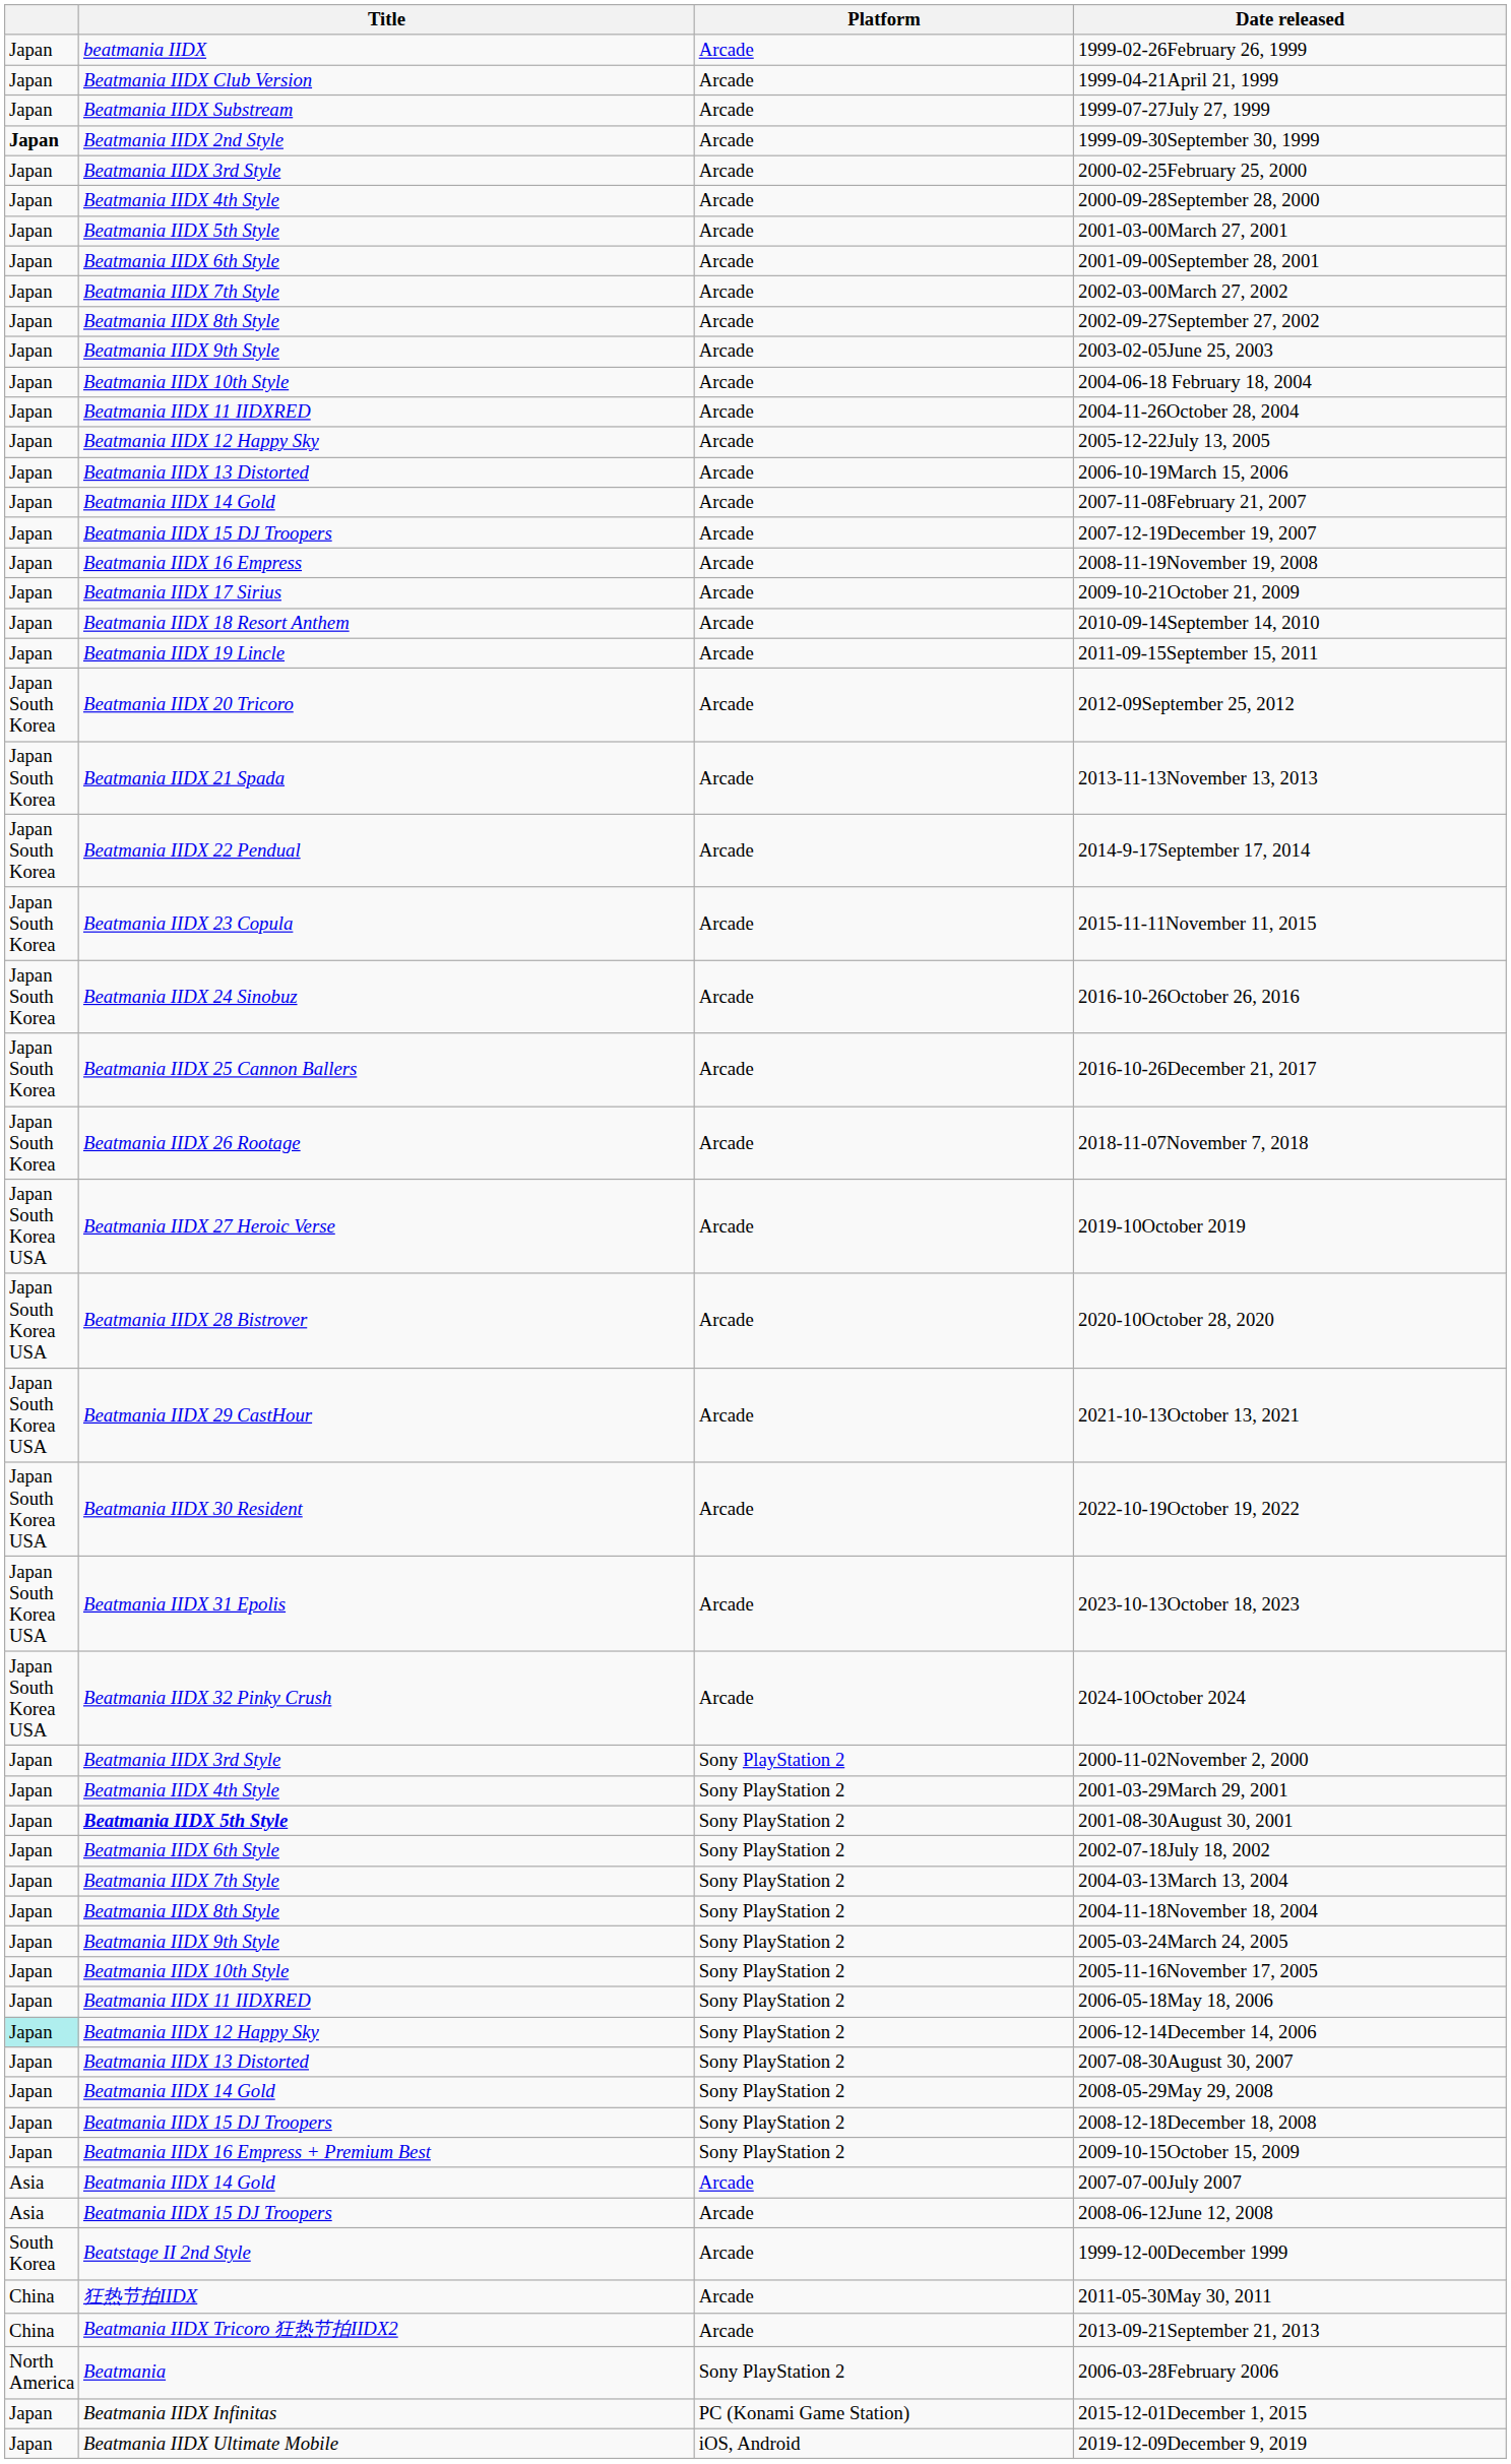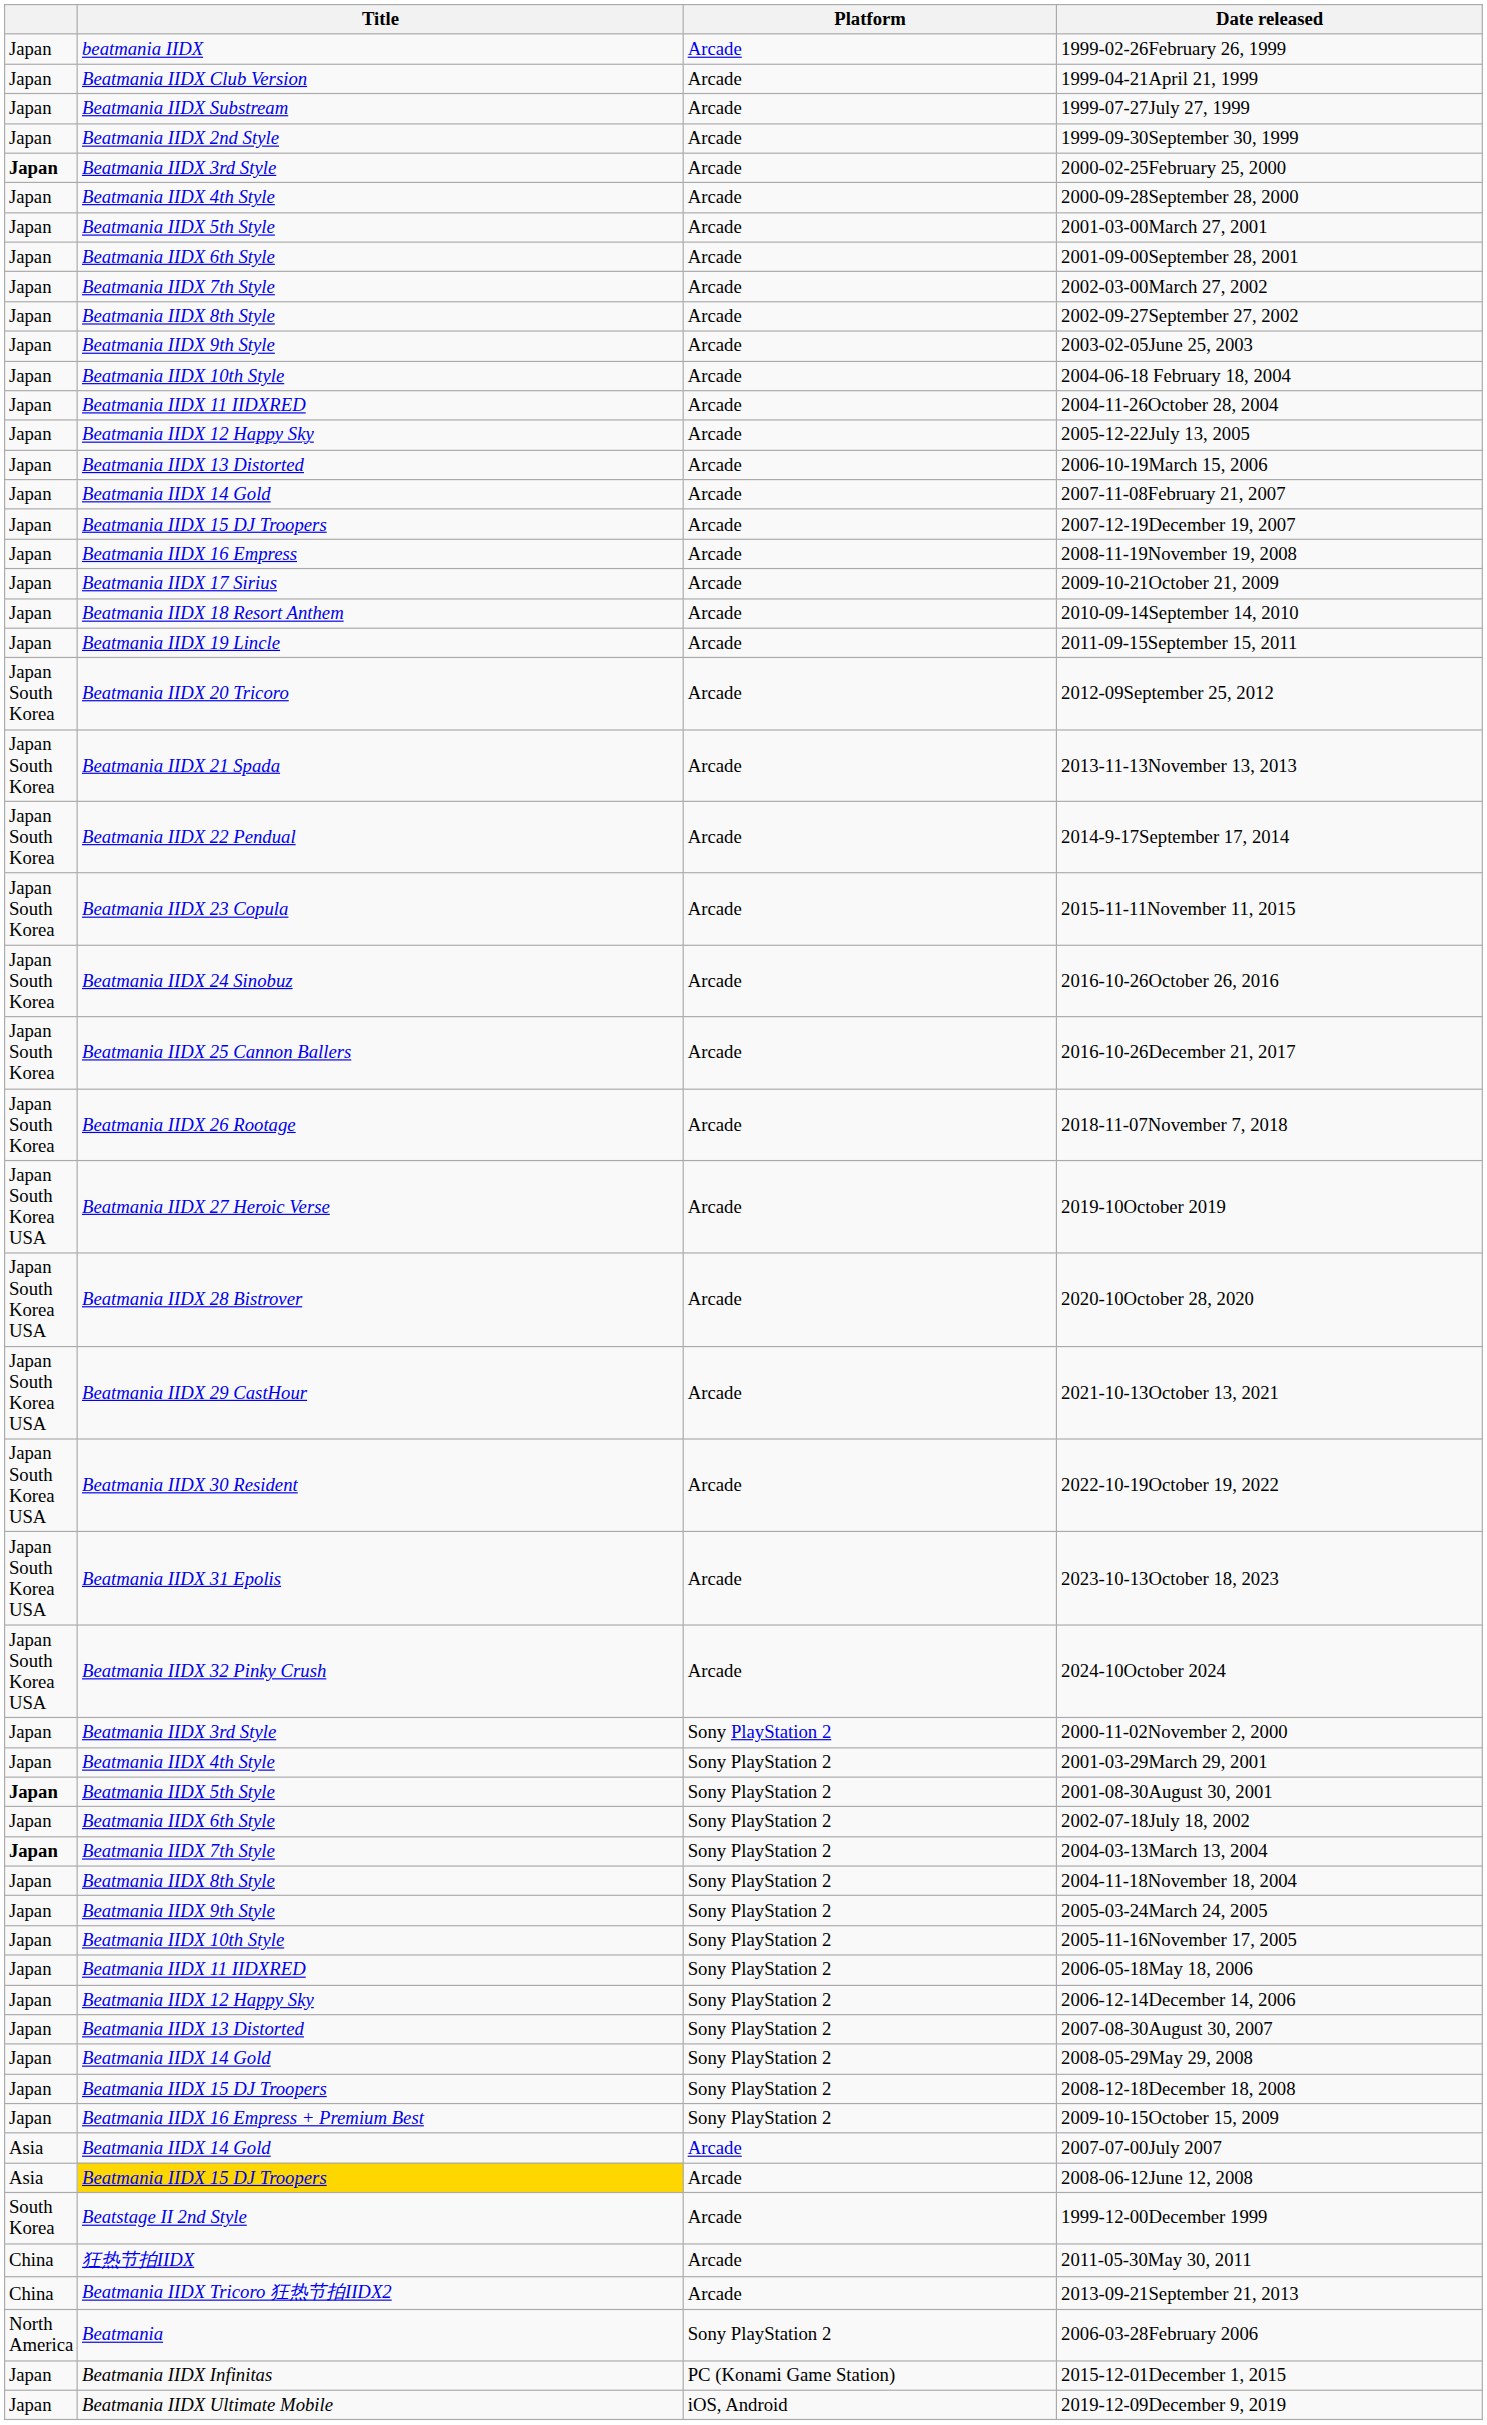1999-09-30September 30, 1999 | column 1: bold -> normal
2000-02-25February 25, 2000 | column 1: normal -> bold
2001-08-30August 30, 2001 | column 1: normal -> bold
2001-08-30August 30, 2001 | Title: bold -> normal
2004-03-13March 13, 2004 | column 1: normal -> bold
2006-12-14December 14, 2006 | column 1: paleturquoise background -> no background
2008-06-12June 12, 2008 | Title: no background -> gold background
